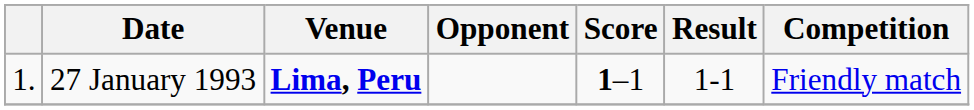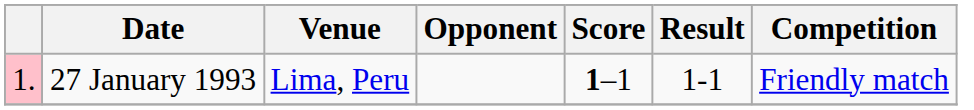27 January 1993 | column 1: no background -> pink background
27 January 1993 | Venue: bold -> normal
